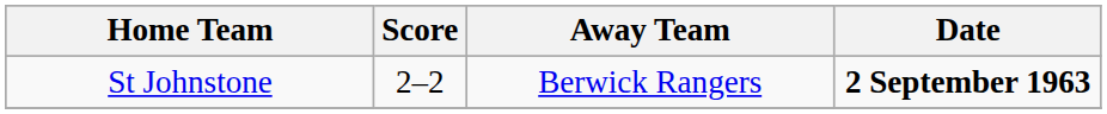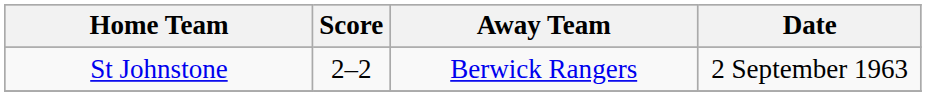St Johnstone | Date: bold -> normal
